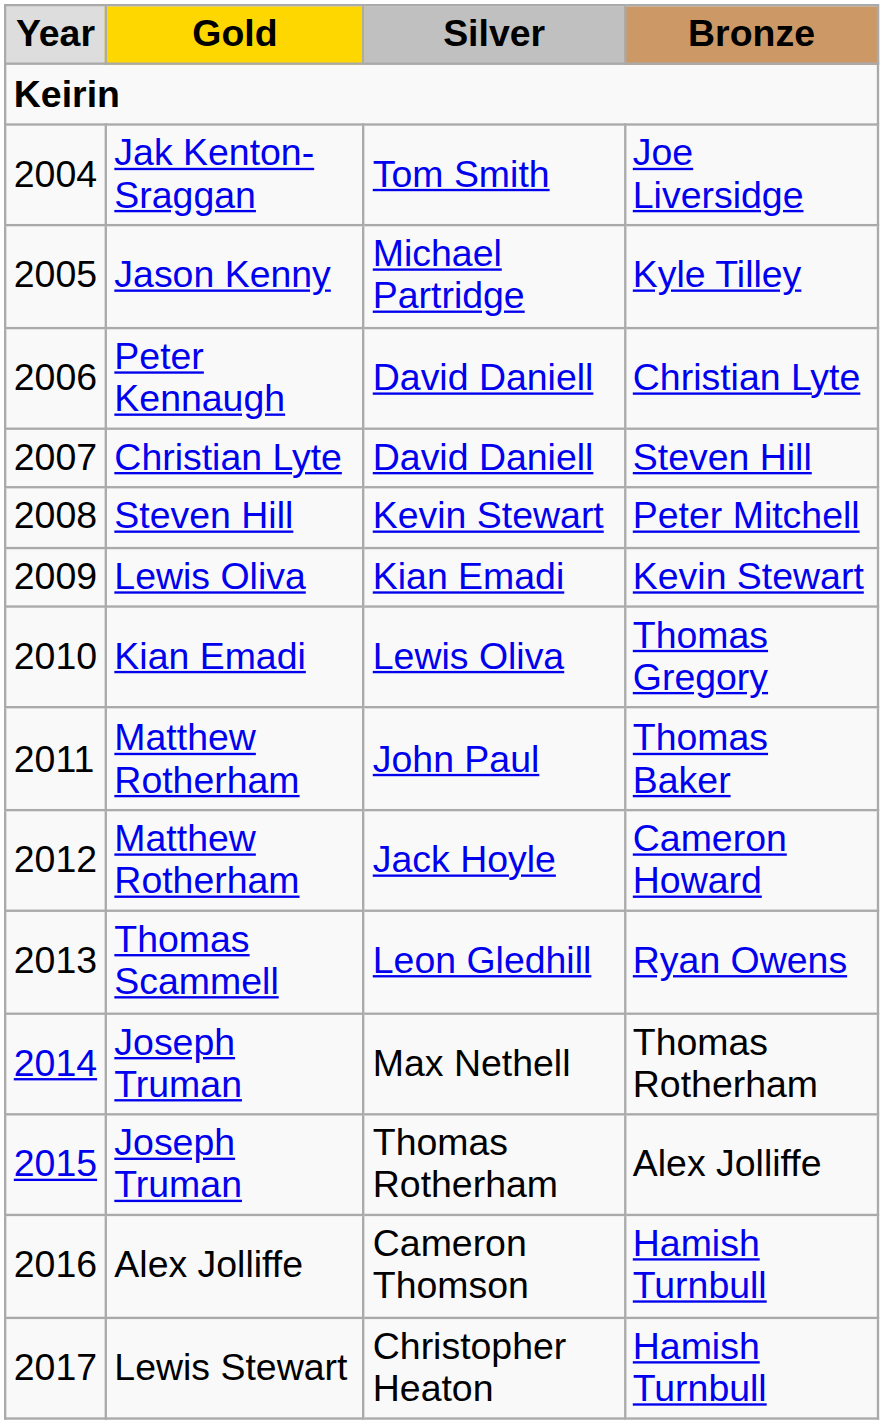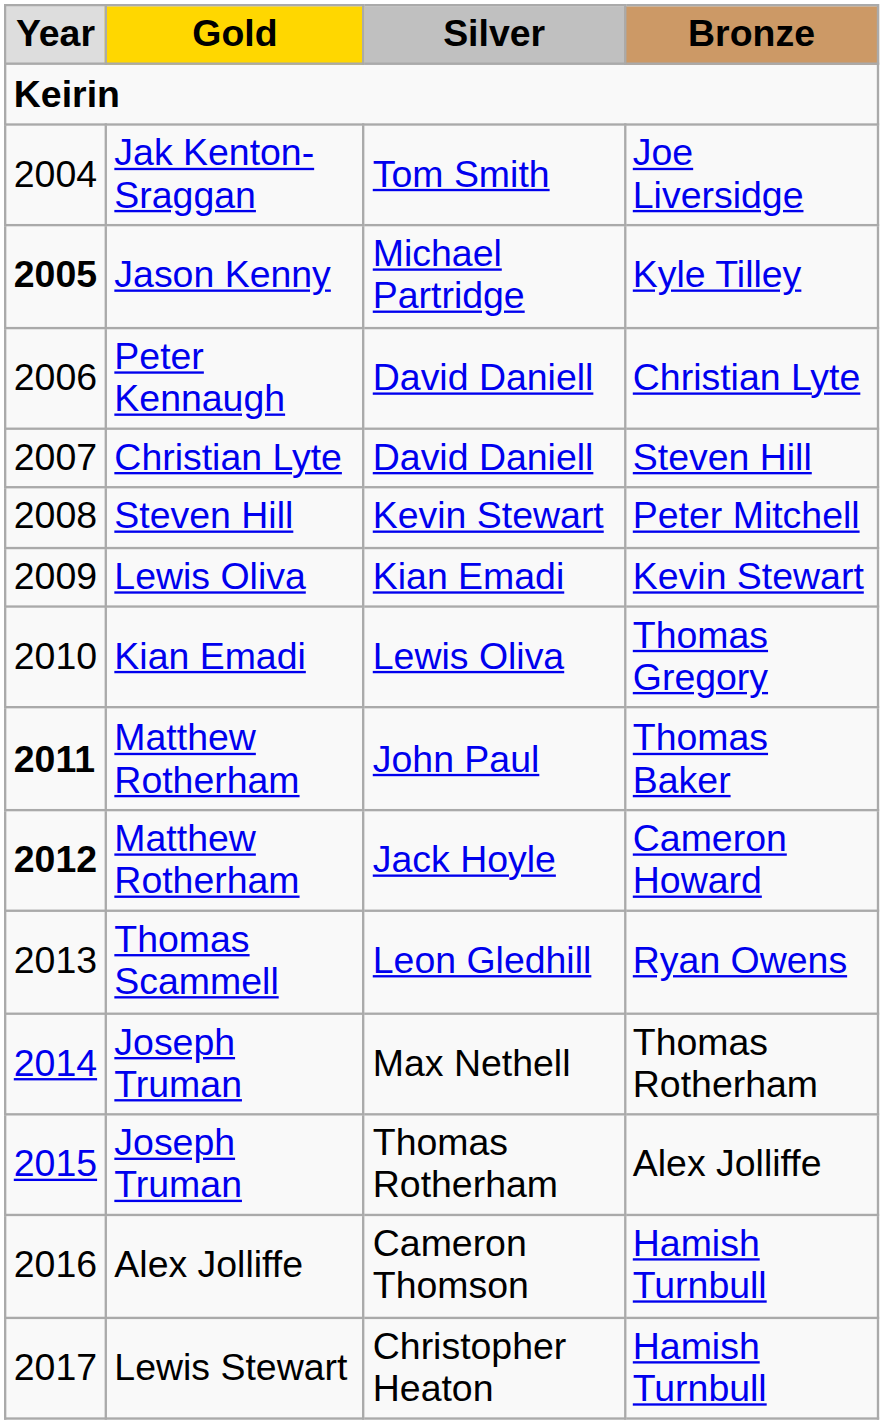Michael Partridge | column 1: normal -> bold
John Paul | column 1: normal -> bold
Jack Hoyle | column 1: normal -> bold
